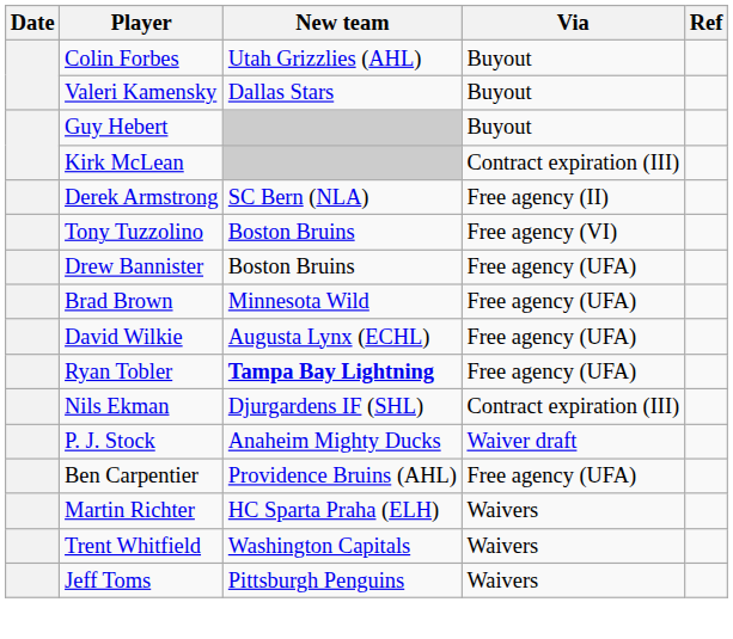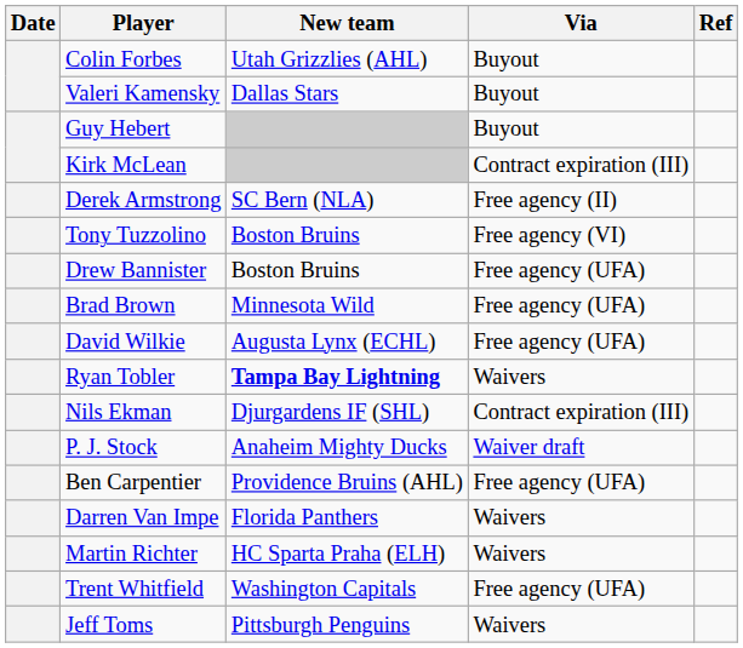Ryan Tobler | Via: Free agency (UFA) -> Waivers
+ row: Darren Van Impe | Florida Panthers | Waivers
Trent Whitfield | Via: Waivers -> Free agency (UFA)
